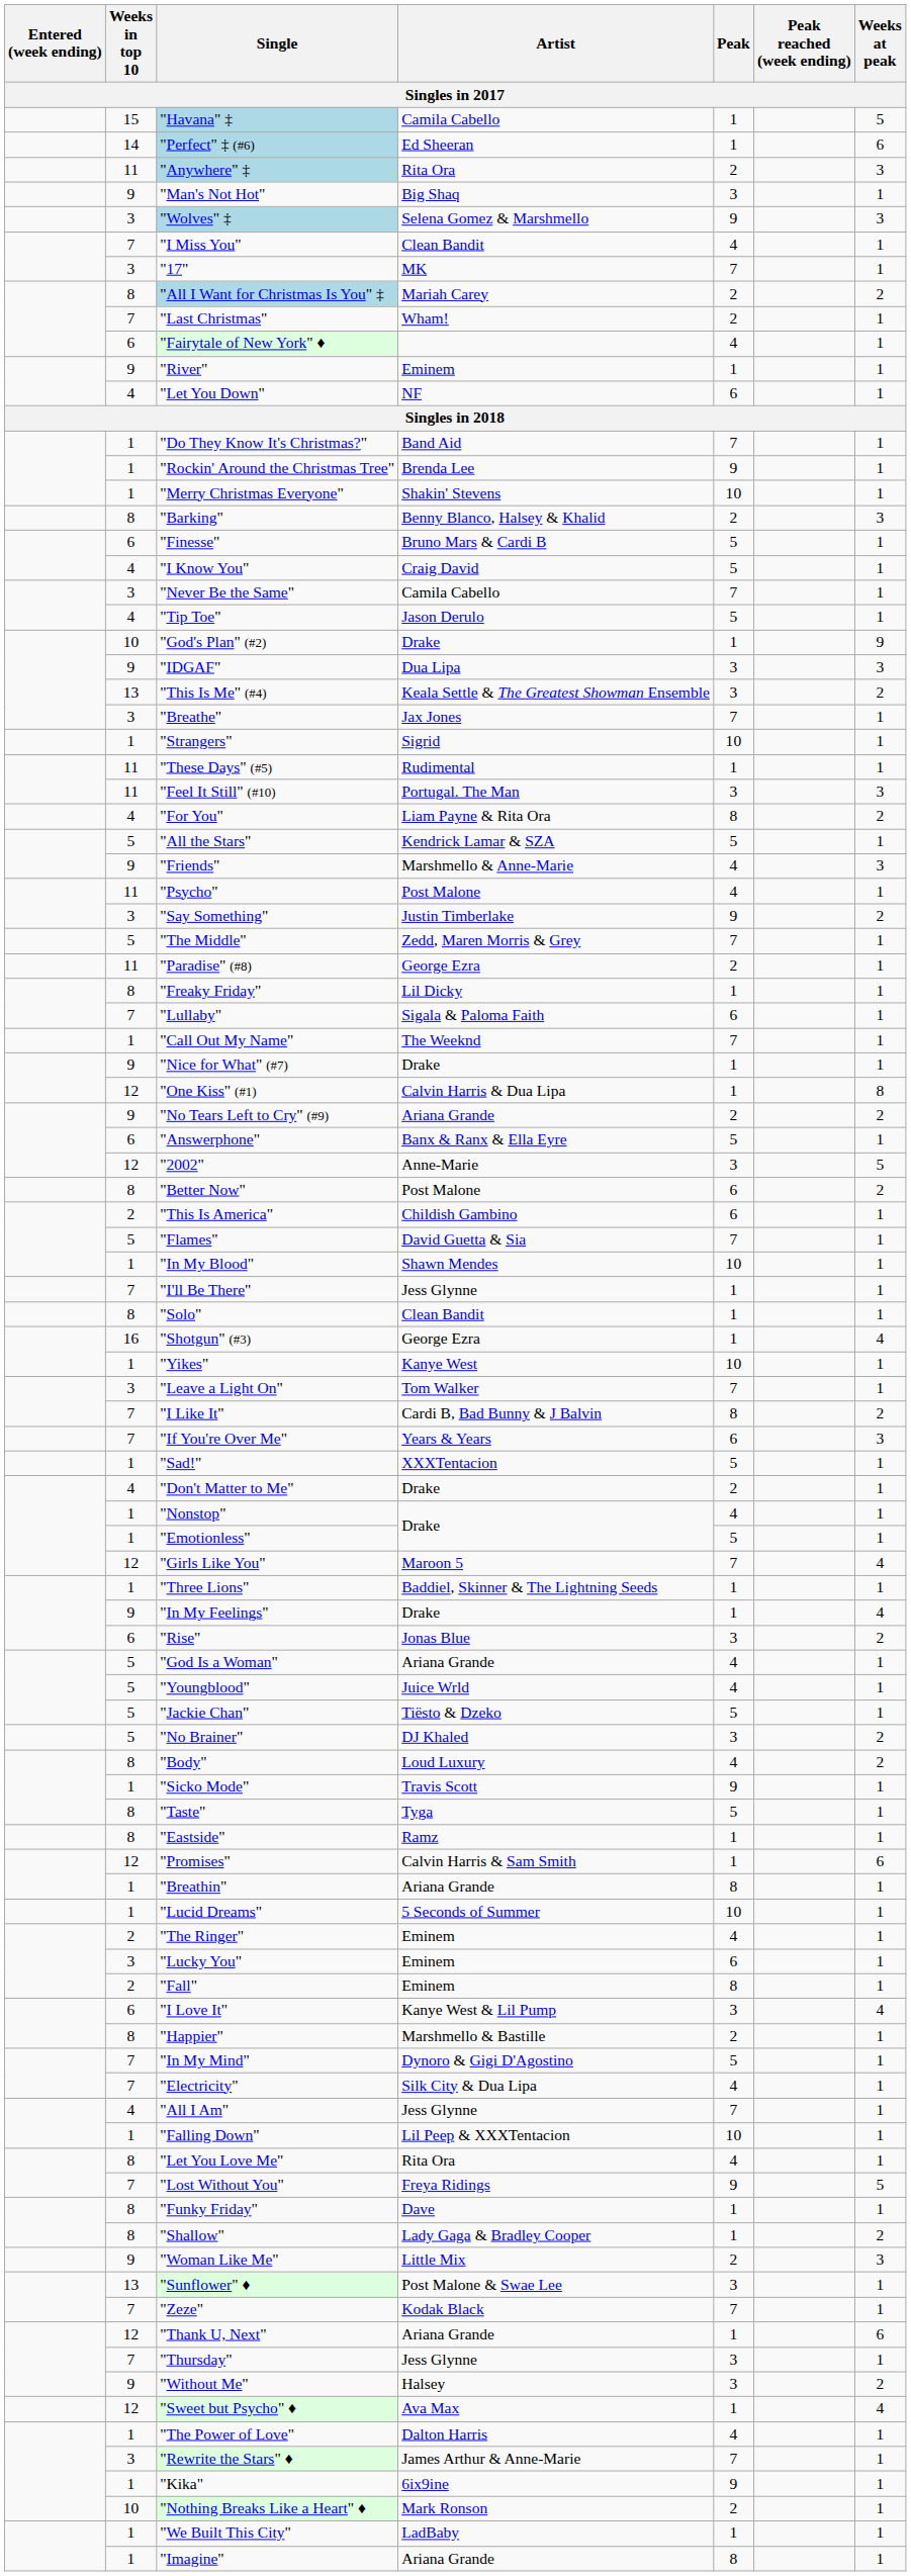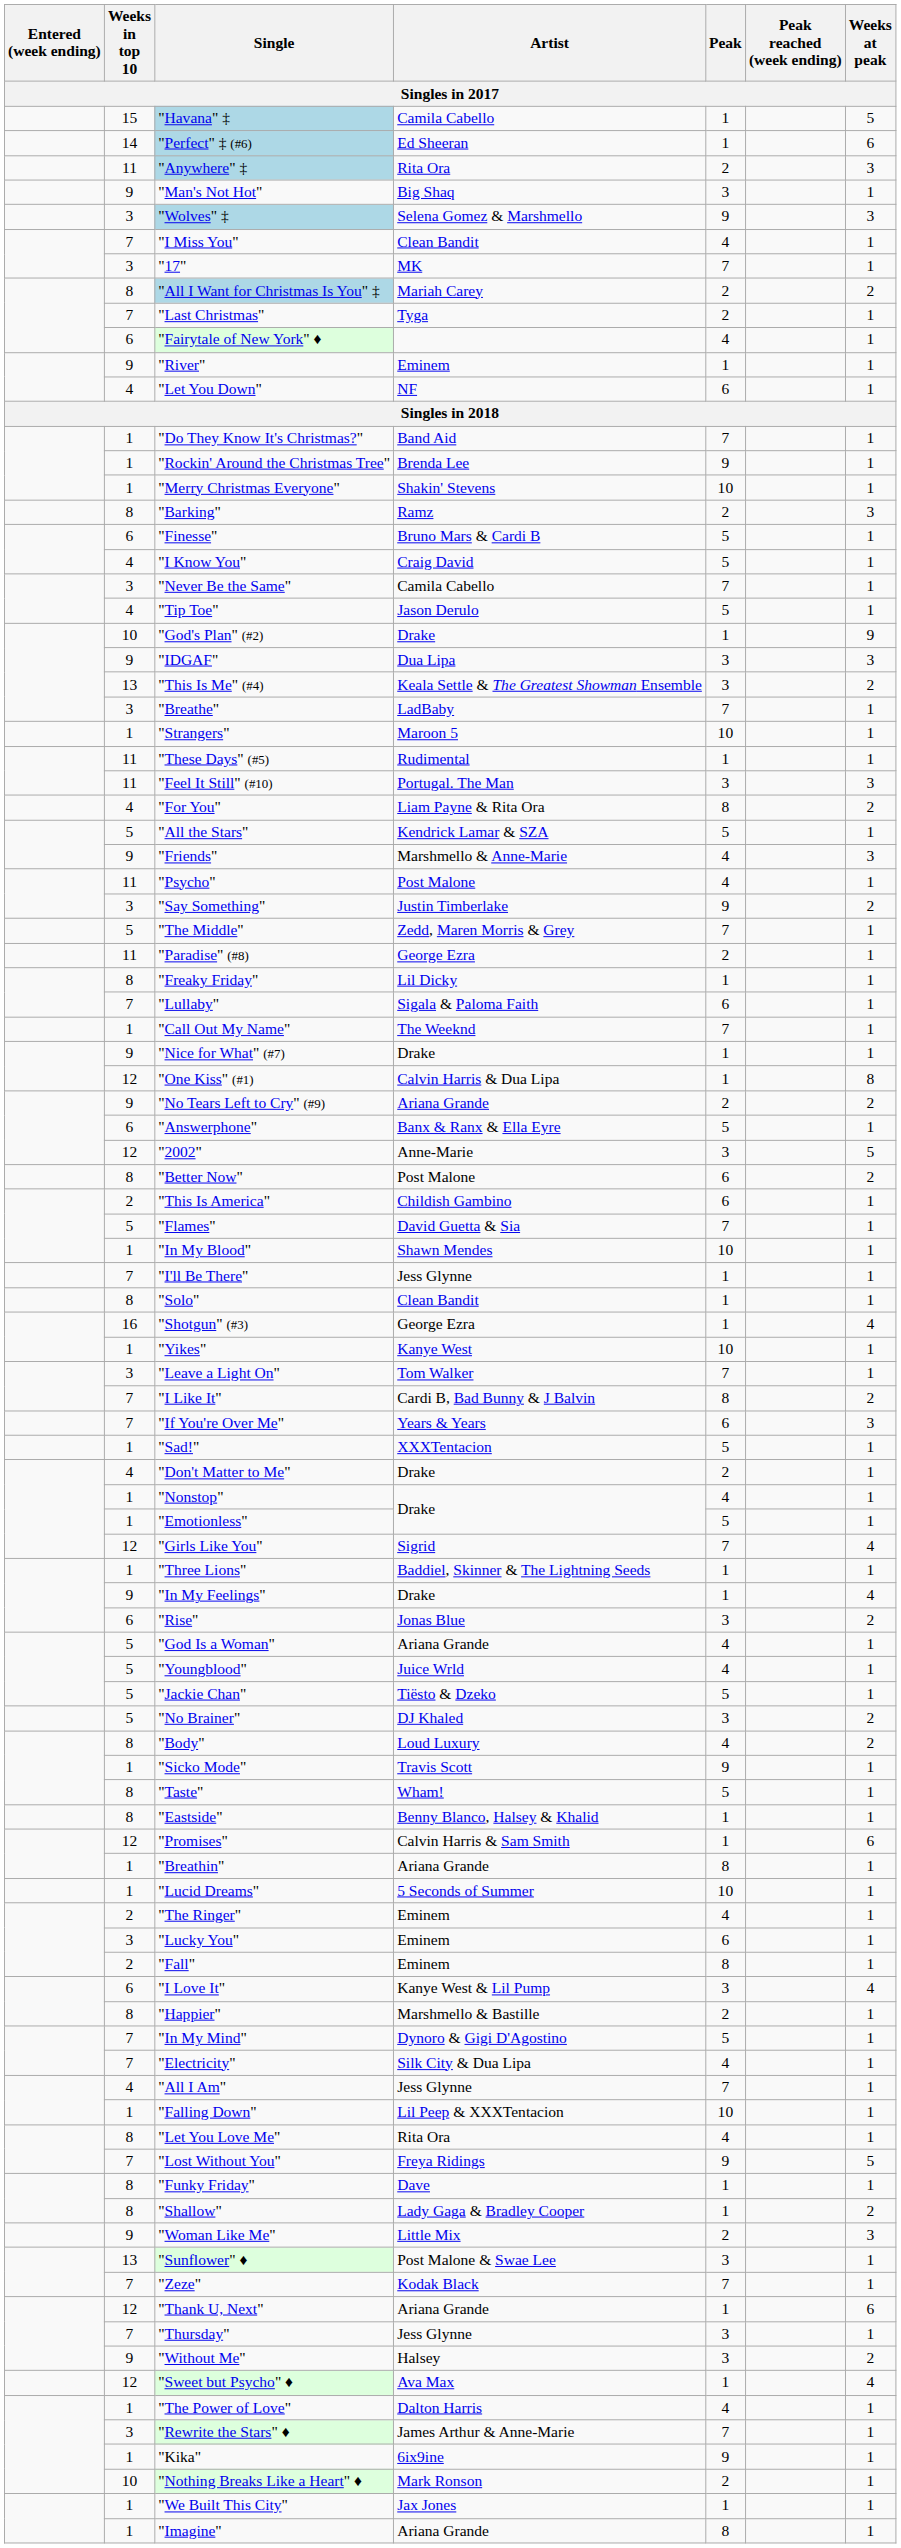"Last Christmas" | Artist: Wham! -> Tyga
"Barking" | Artist: Benny Blanco, Halsey & Khalid -> Ramz
"Breathe" | Artist: Jax Jones -> LadBaby
"Strangers" | Artist: Sigrid -> Maroon 5
"Girls Like You" | Artist: Maroon 5 -> Sigrid
"Taste" | Artist: Tyga -> Wham!
"Eastside" | Artist: Ramz -> Benny Blanco, Halsey & Khalid
"We Built This City" | Artist: LadBaby -> Jax Jones
